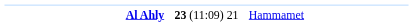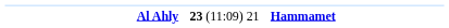Al Ahly | column 3: normal -> bold
